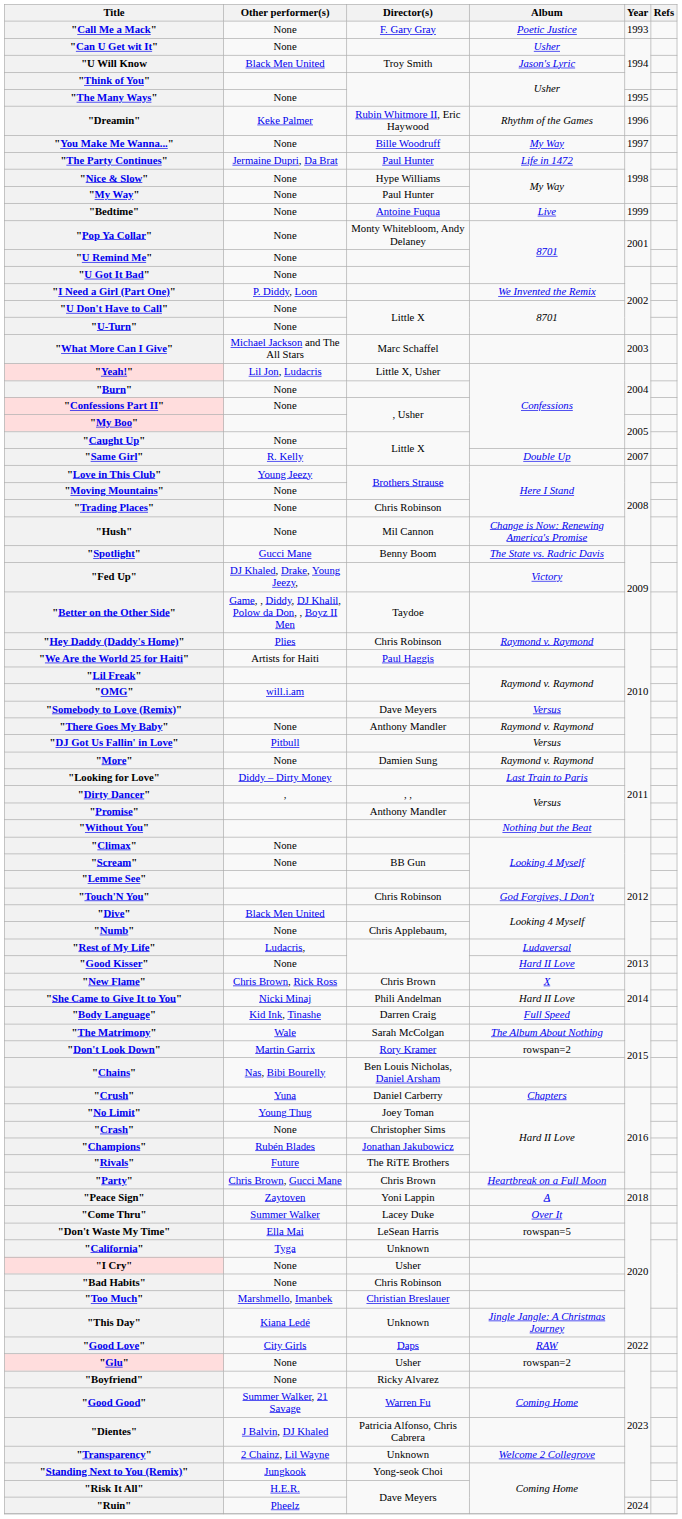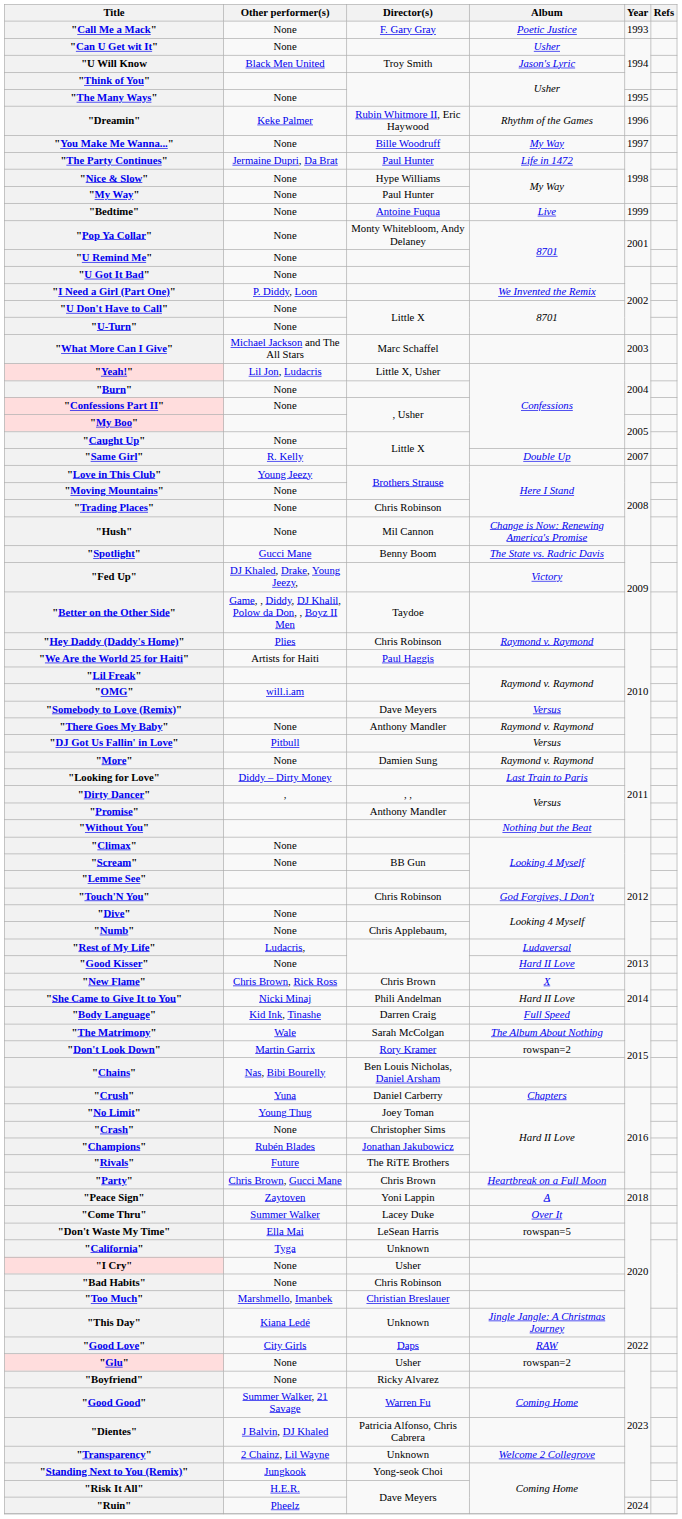"Dive" | Other performer(s): Black Men United -> None
